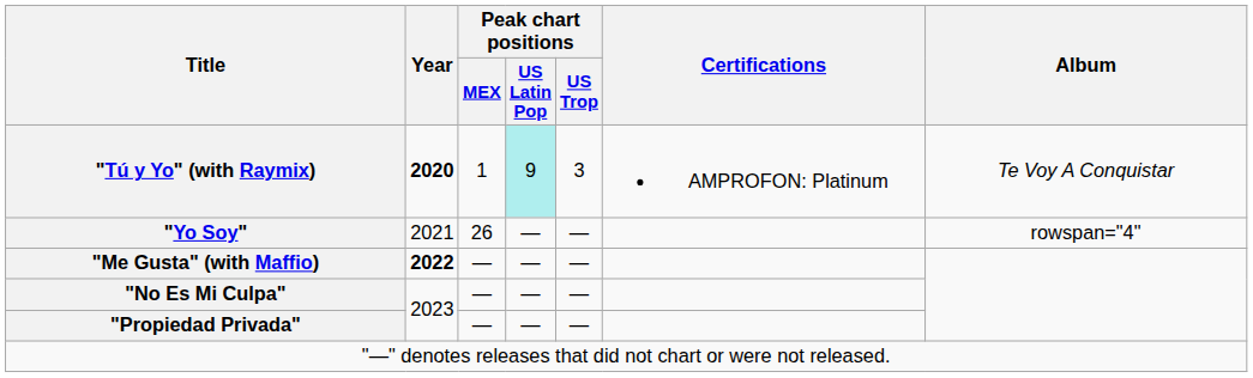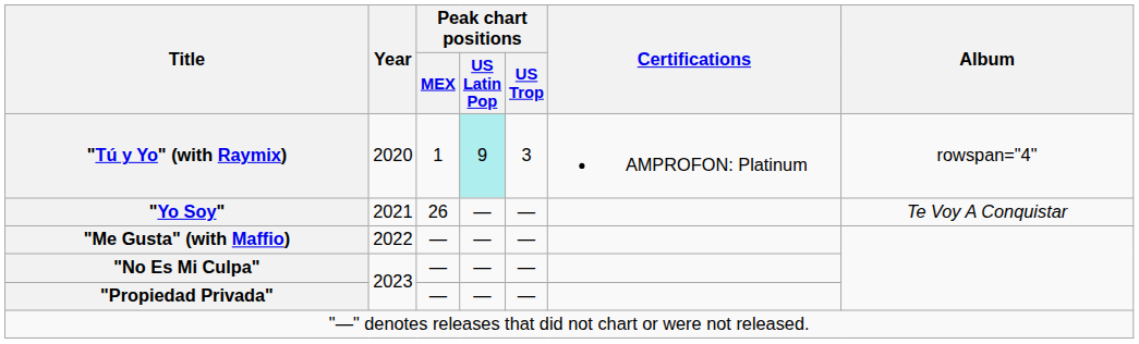"Tú y Yo" (with Raymix) | Year: bold -> normal
"Tú y Yo" (with Raymix) | Album: Te Voy A Conquistar -> rowspan="4"
"Yo Soy" | Album: rowspan="4" -> Te Voy A Conquistar
"Me Gusta" (with Maffio) | Year: bold -> normal
